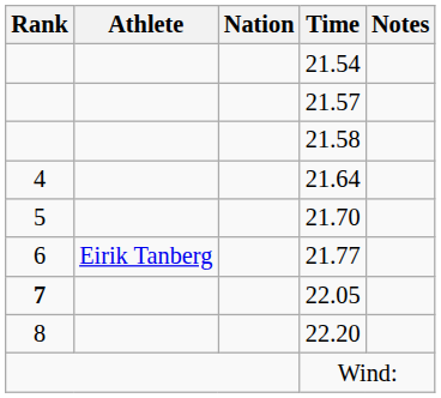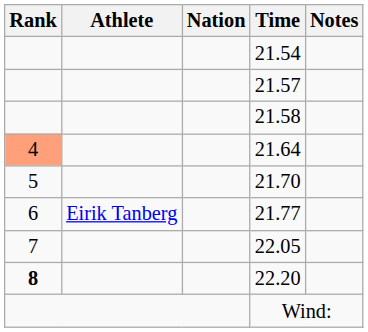21.64 | Rank: no background -> lightsalmon background
22.05 | Rank: bold -> normal
22.20 | Rank: normal -> bold
